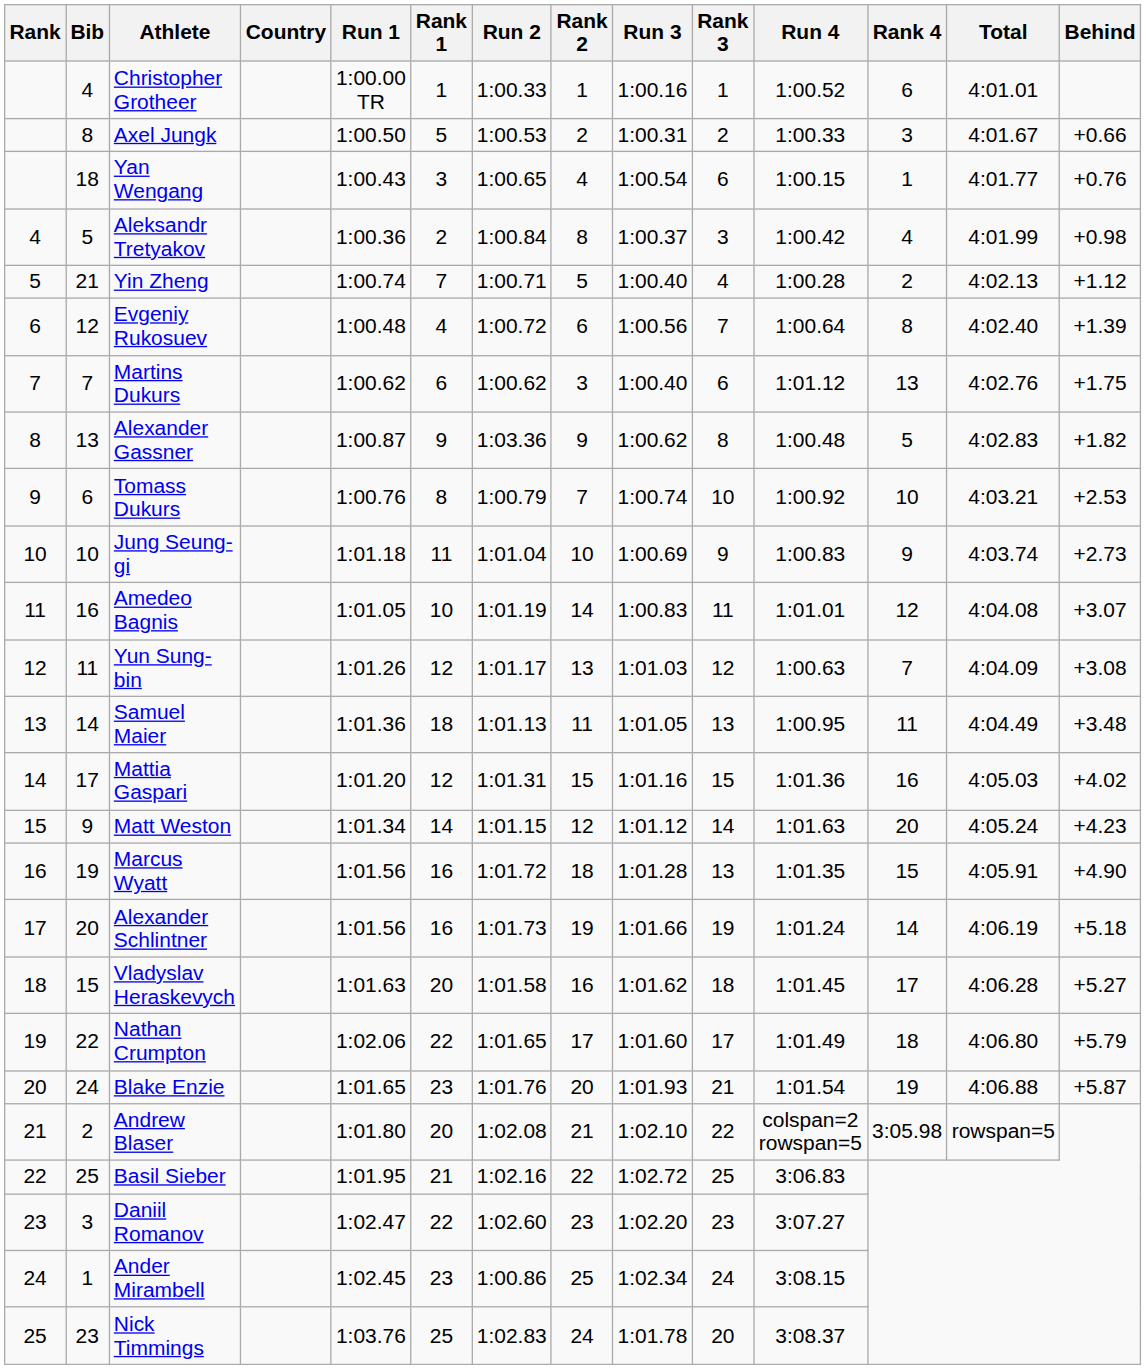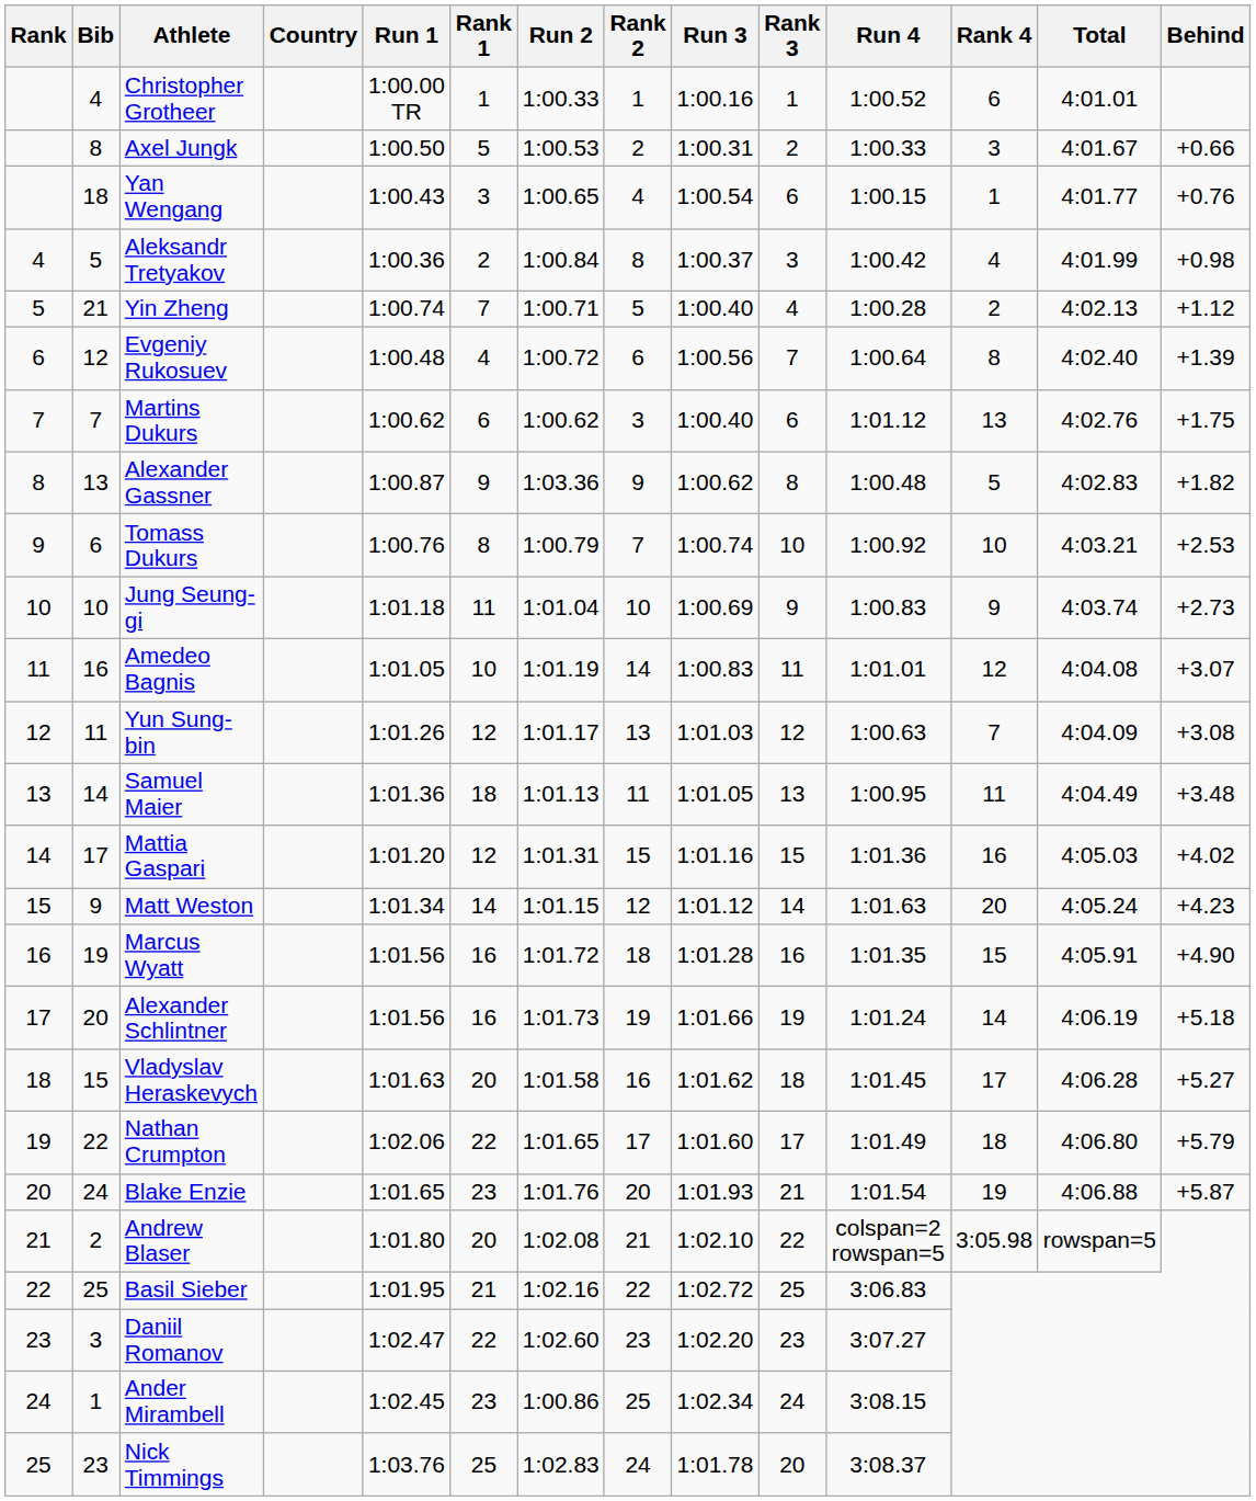Marcus Wyatt | Rank 3: 13 -> 16
